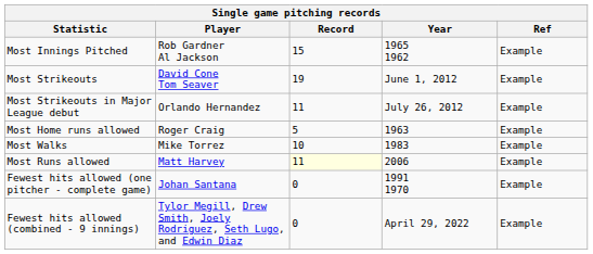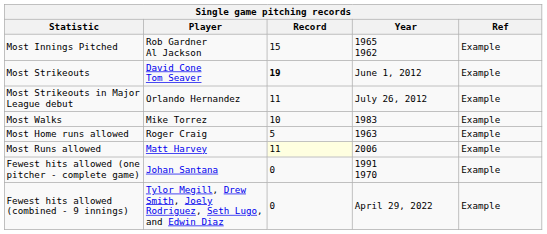Most Strikeouts | Record: normal -> bold
rows swapped: Most Walks <-> Most Home runs allowed
